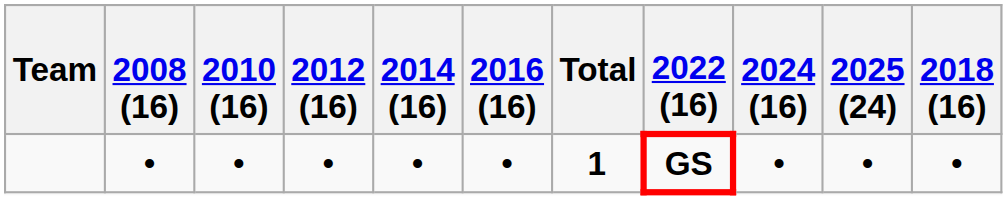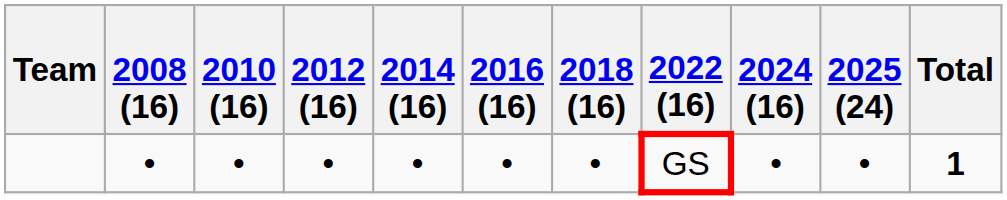columns swapped: 2018 (16) <-> Total
row 2 | 2022 (16): bold -> normal
